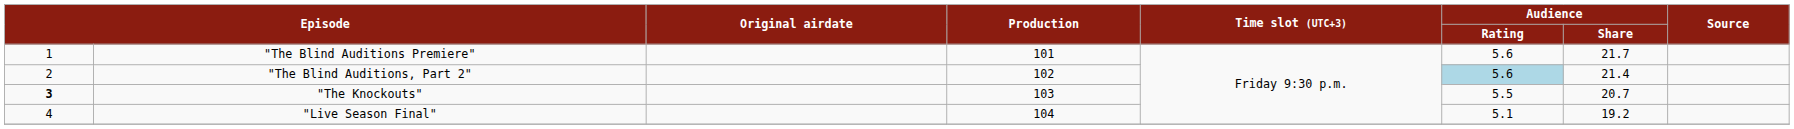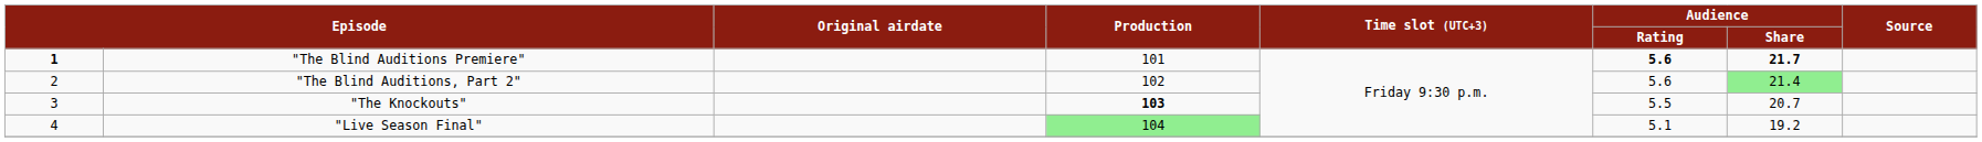"The Blind Auditions Premiere" | column 1: normal -> bold
"The Blind Auditions Premiere" | Audience / Rating: normal -> bold
"The Blind Auditions Premiere" | Audience / Share: normal -> bold
"The Blind Auditions, Part 2" | Audience / Rating: lightblue background -> no background
"The Blind Auditions, Part 2" | Audience / Share: no background -> lightgreen background
"The Knockouts" | column 1: bold -> normal
"The Knockouts" | Production: normal -> bold
"Live Season Final" | Production: no background -> lightgreen background
